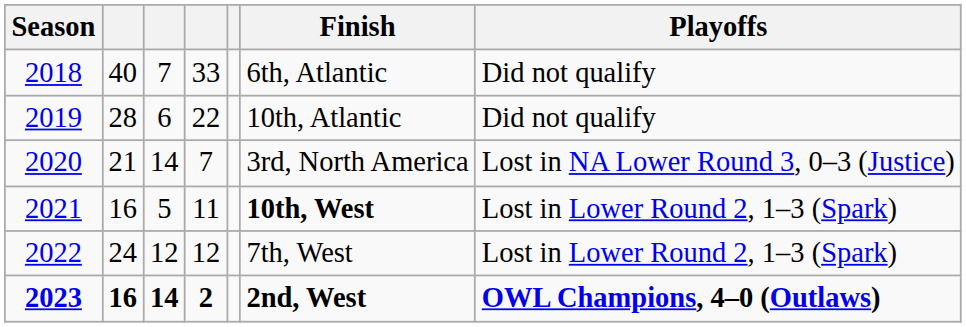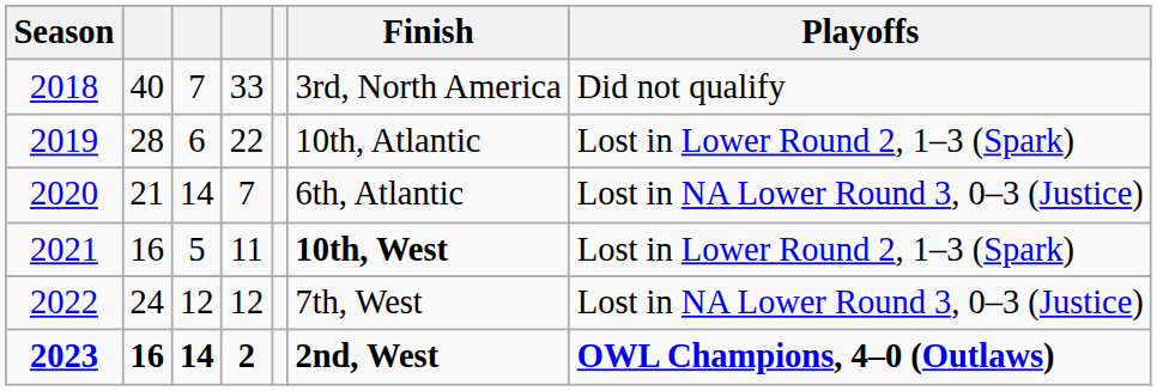2018 | Finish: 6th, Atlantic -> 3rd, North America
2019 | Playoffs: Did not qualify -> Lost in Lower Round 2, 1–3 (Spark)
2020 | Finish: 3rd, North America -> 6th, Atlantic
2022 | Playoffs: Lost in Lower Round 2, 1–3 (Spark) -> Lost in NA Lower Round 3, 0–3 (Justice)
